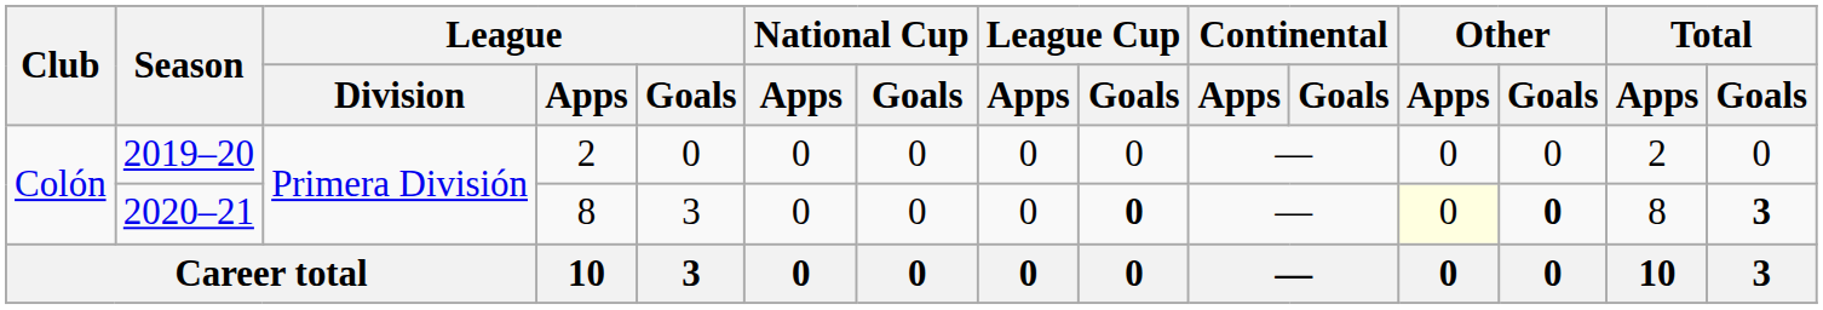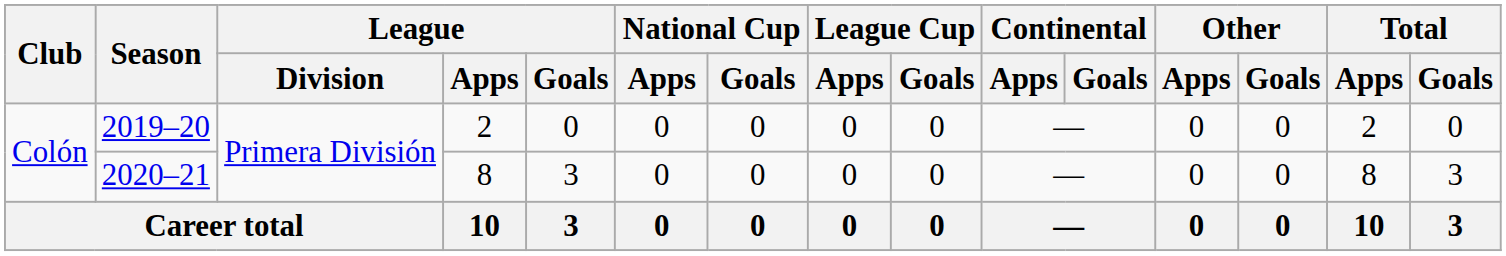2020–21 | League Cup / Goals: bold -> normal
2020–21 | Other / Apps: lightyellow background -> no background
2020–21 | Other / Goals: bold -> normal
2020–21 | Total / Goals: bold -> normal
